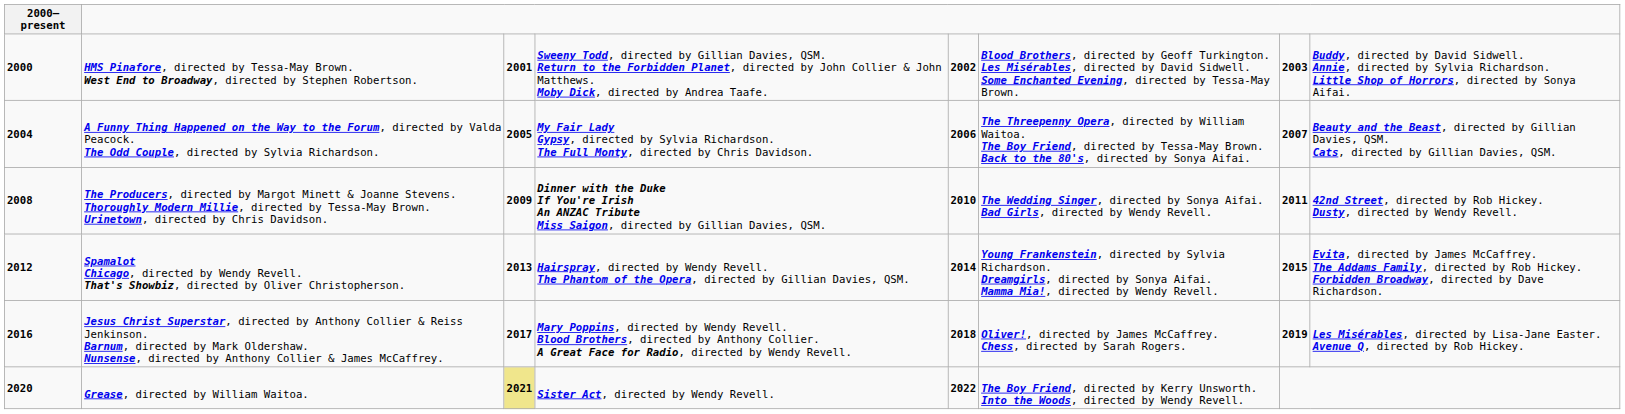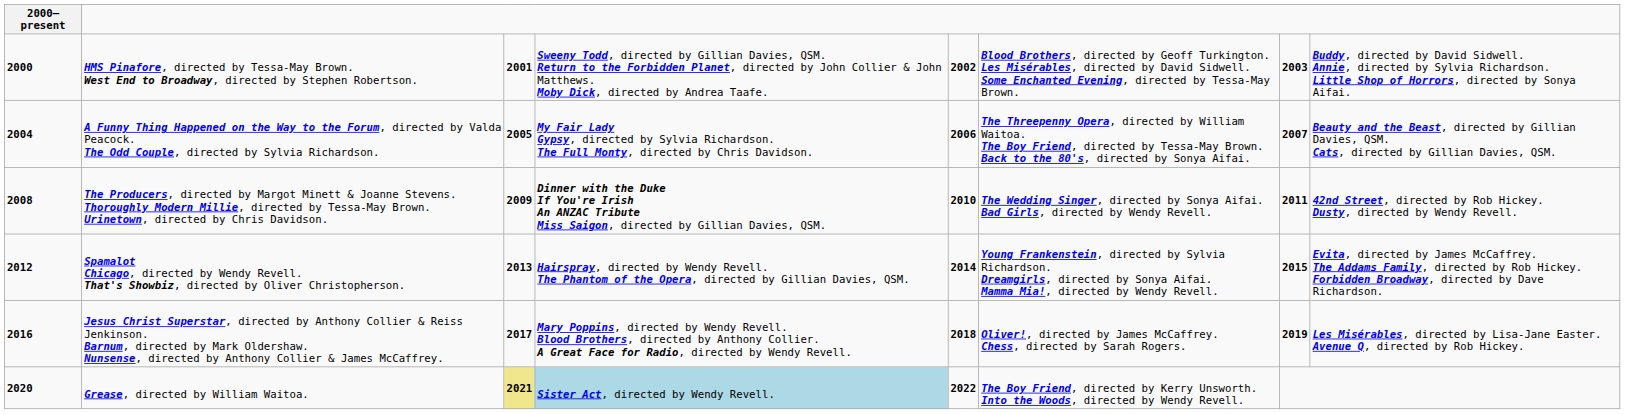Grease, directed by William Waitoa. | column 4: no background -> lightblue background
